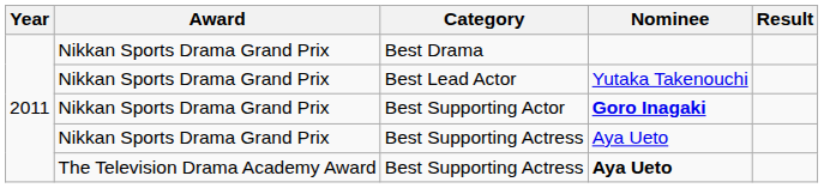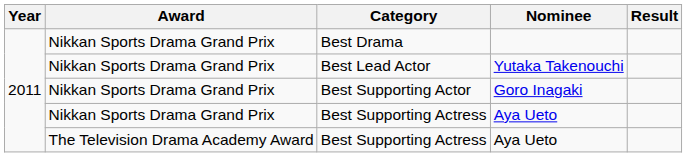Best Supporting Actor | Nominee: bold -> normal
The Television Drama Academy Award / Best Supporting Actress | Nominee: bold -> normal
